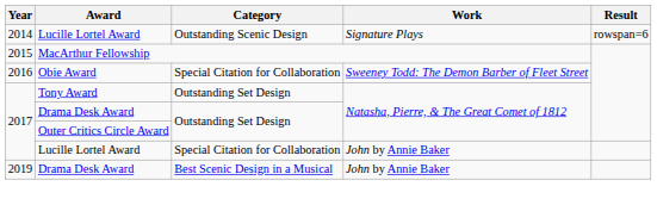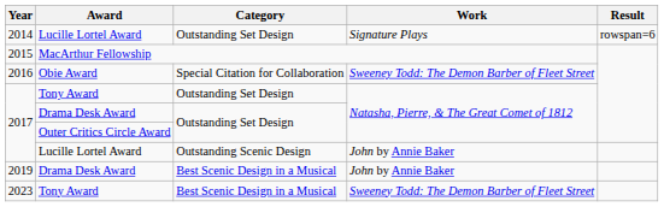2014 | Category: Outstanding Scenic Design -> Outstanding Set Design
2017 / Lucille Lortel Award | Category: Special Citation for Collaboration -> Outstanding Scenic Design
+ row: 2023 | Tony Award | Best Scenic Design in a Musical | Sweeney Todd: The Demon Barber of Fleet Street
